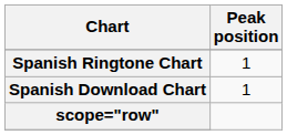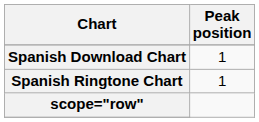rows swapped: Spanish Download Chart <-> Spanish Ringtone Chart
